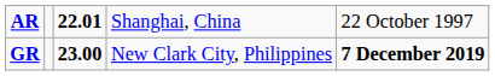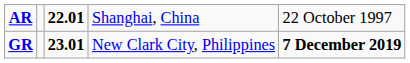GR | column 3: 23.00 -> 23.01
